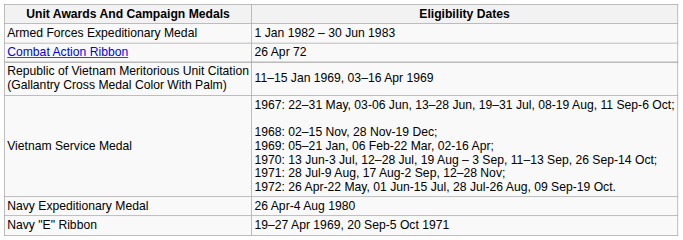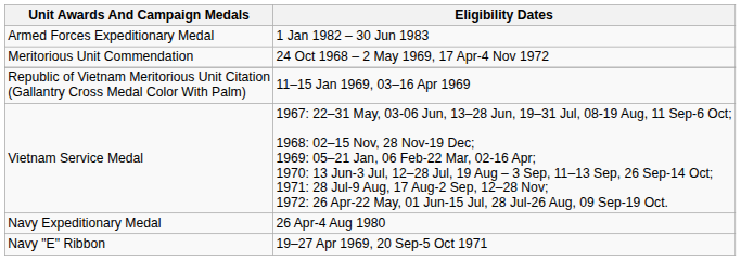- row: Combat Action Ribbon | 26 Apr 72
+ row: Meritorious Unit Commendation | 24 Oct 1968 – 2 May 1969, 17 Apr-4 Nov 1972
